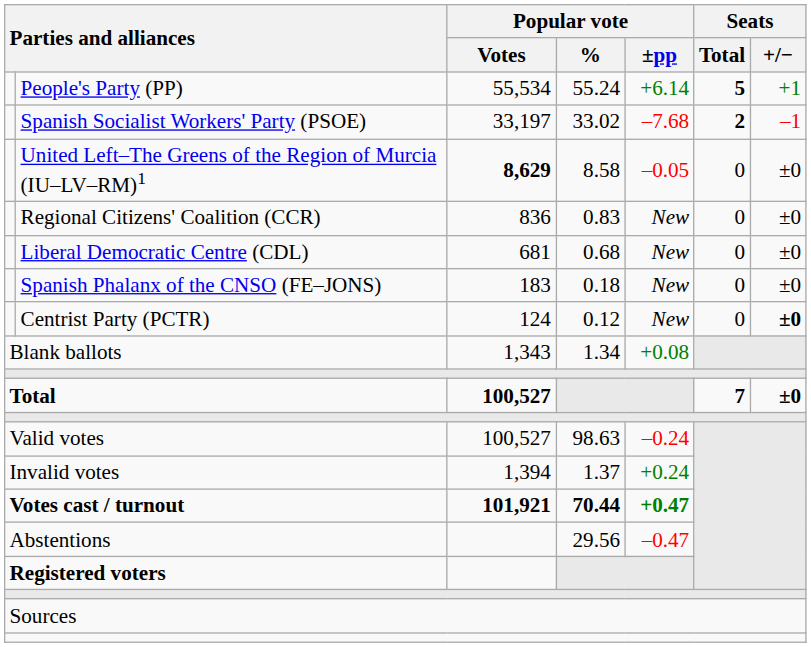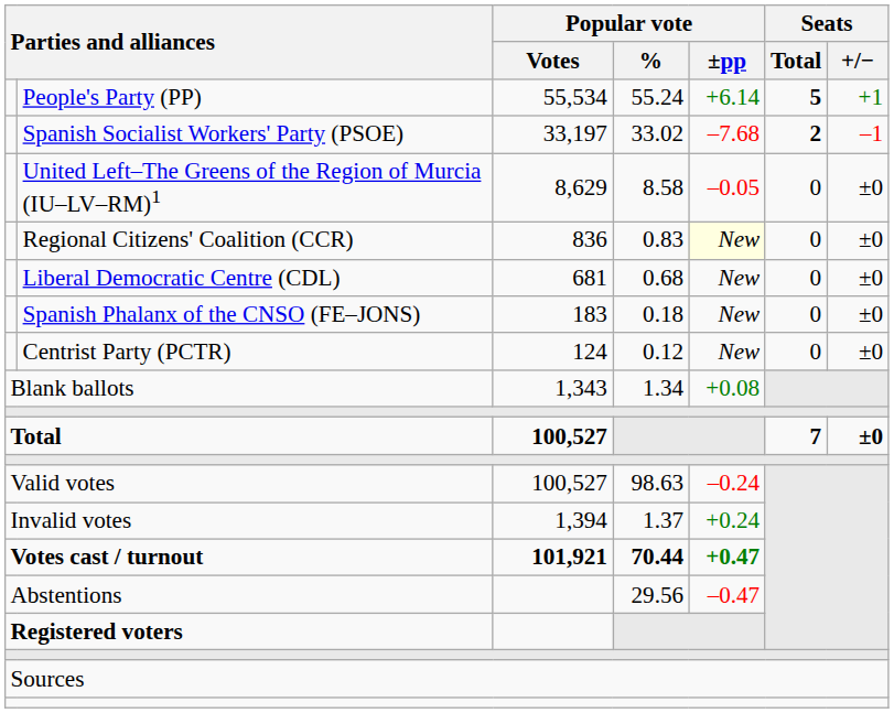United Left–The Greens of the Region of Murcia (IU–LV–RM)1 | Popular vote / Votes: bold -> normal
Regional Citizens' Coalition (CCR) | Popular vote / ±pp: no background -> lightyellow background
Centrist Party (PCTR) | Seats / +/−: bold -> normal
